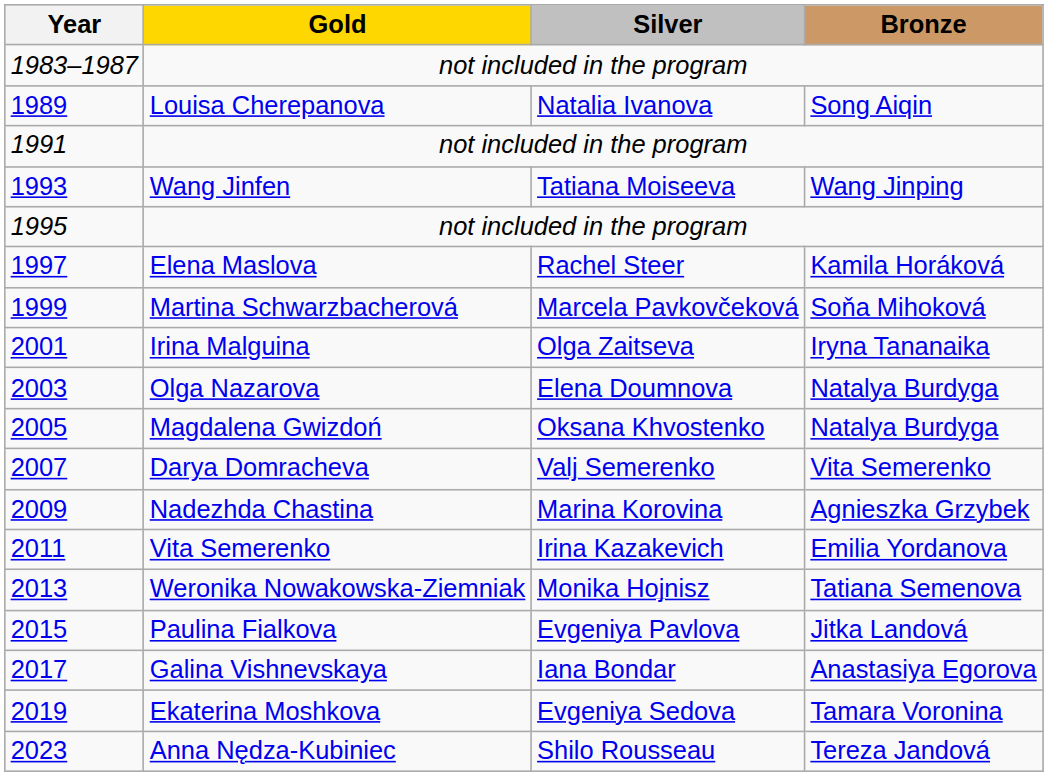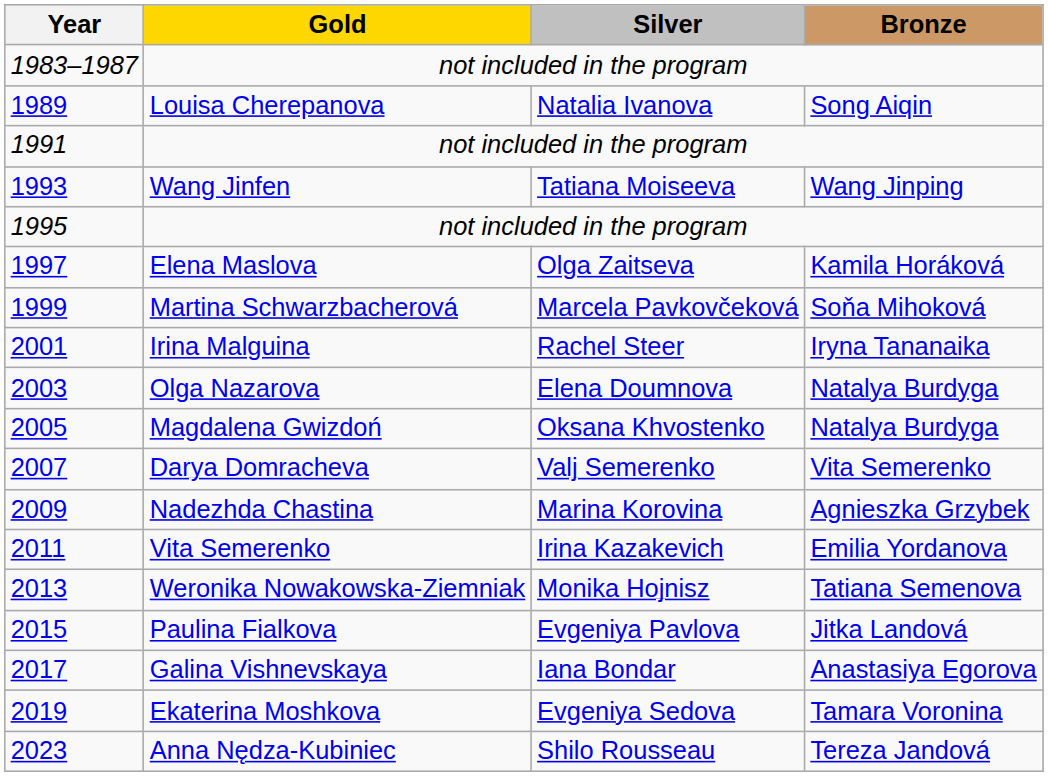1997 | Silver: Rachel Steer -> Olga Zaitseva
2001 | Silver: Olga Zaitseva -> Rachel Steer
